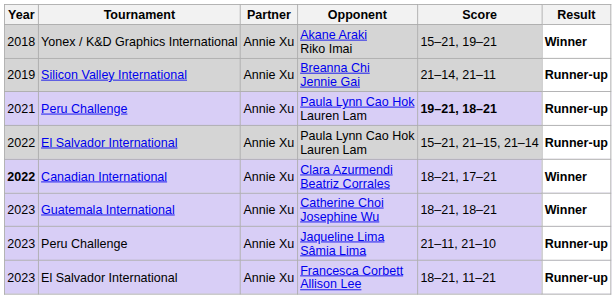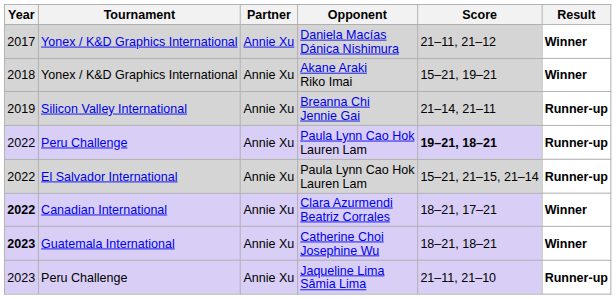+ row: 2017 | Yonex / K&D Graphics International | Annie Xu | Daniela Macías Dánica Nishimura | 21–11, 21–12 | Winner
Peru Challenge / Paula Lynn Cao Hok Lauren Lam | Year: 2021 -> 2022
Catherine Choi Josephine Wu | Year: normal -> bold
- row: 2023 | El Salvador International | Annie Xu | Francesca Corbett Allison Lee | 18–21, 11–21 | Runner-up
